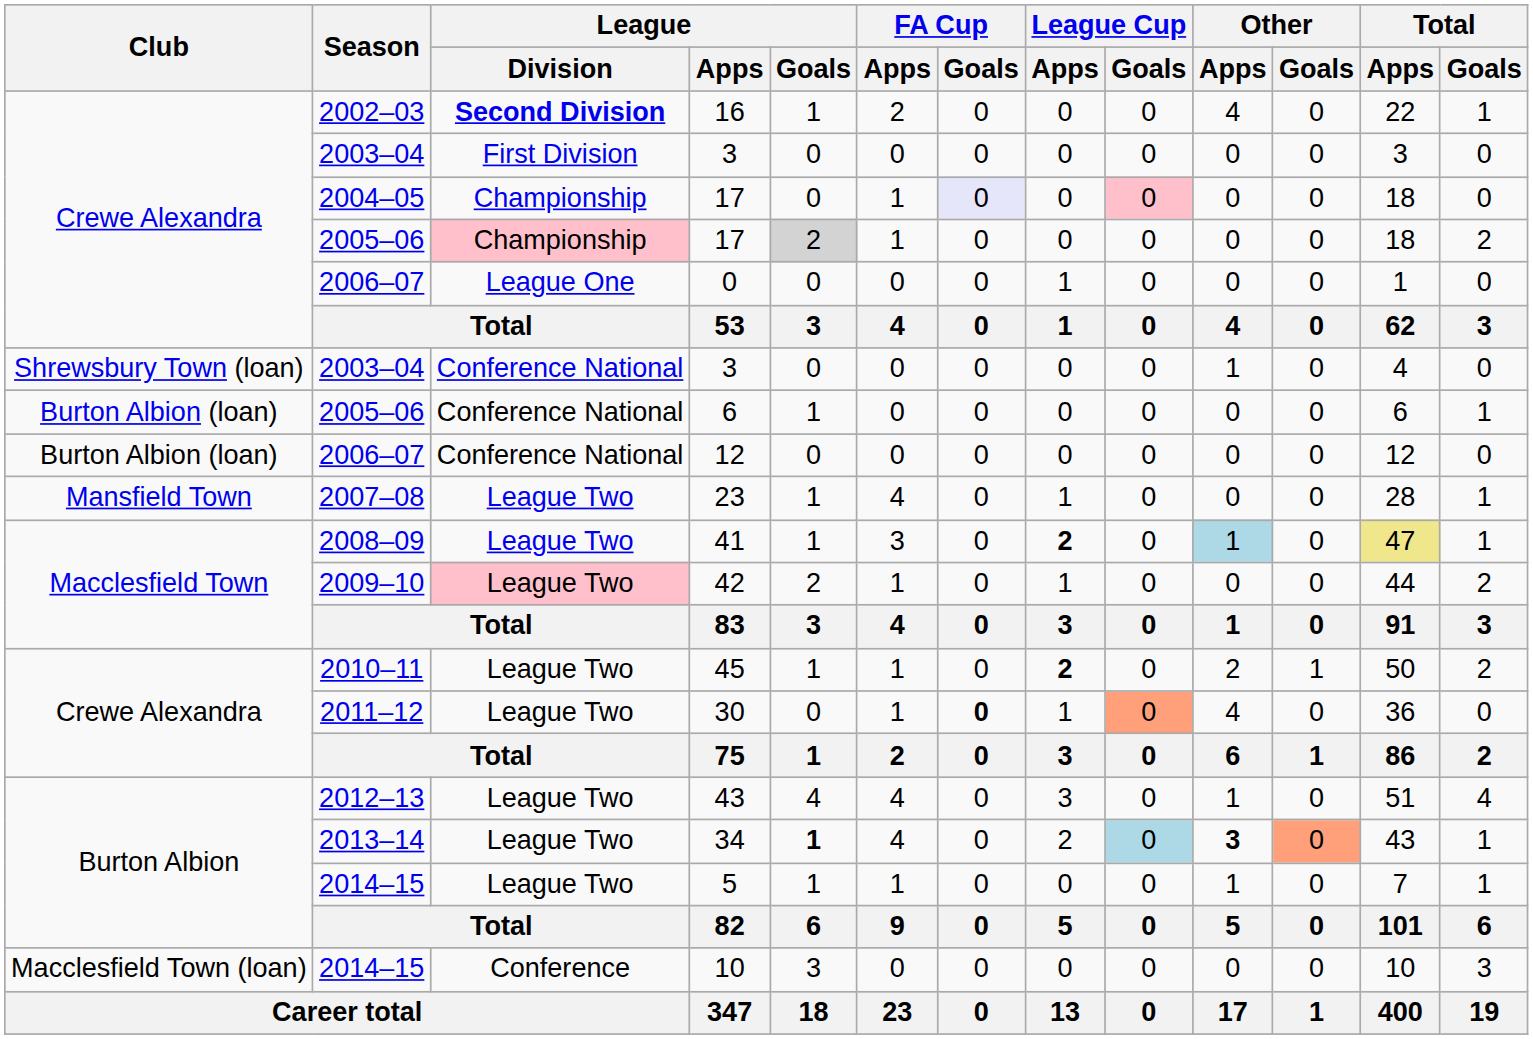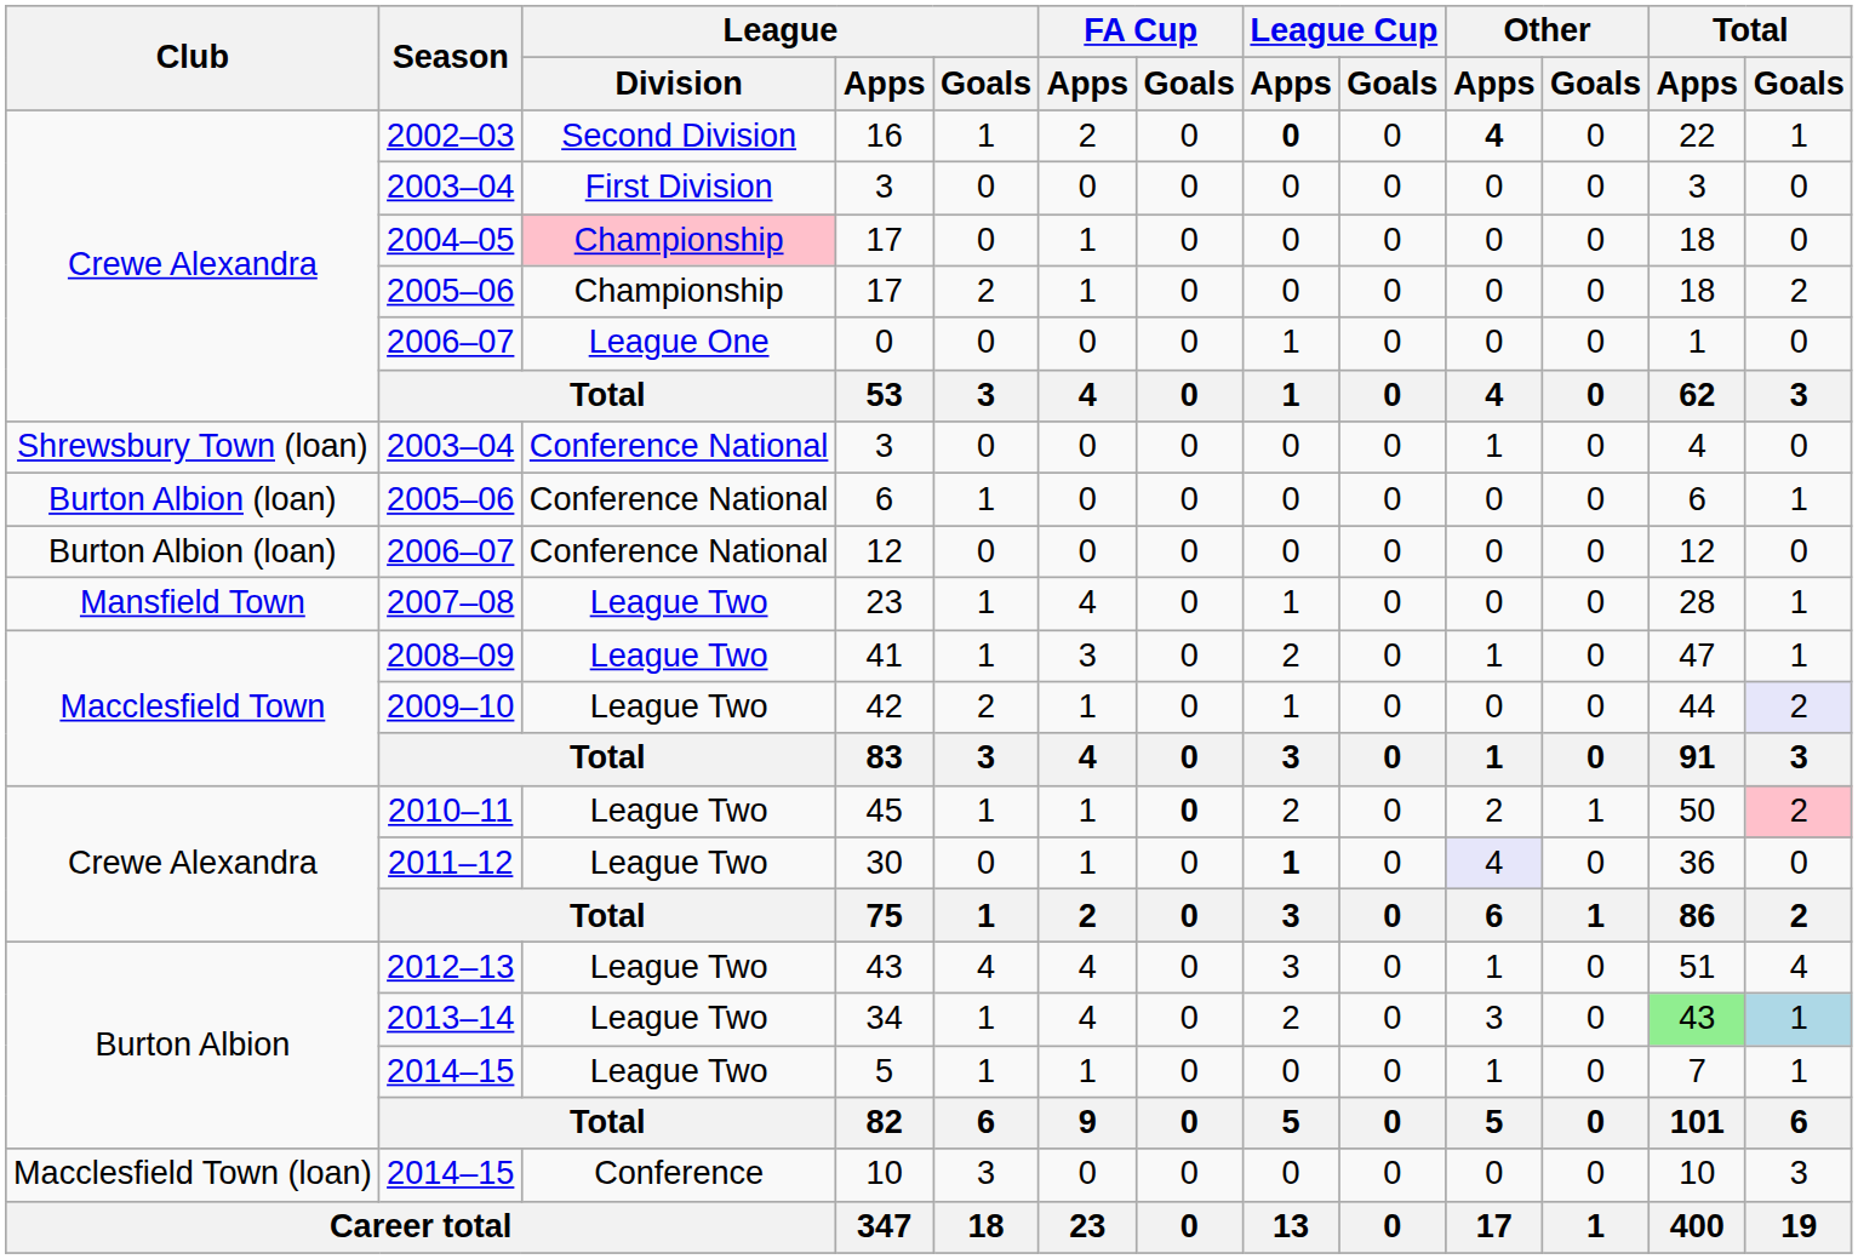16 | League / Division: bold -> normal
16 | League Cup / Apps: normal -> bold
16 | Other / Apps: normal -> bold
2004–05 / 17 | League / Division: no background -> pink background
2004–05 / 17 | FA Cup / Goals: lavender background -> no background
2004–05 / 17 | League Cup / Goals: pink background -> no background
2005–06 / 17 | League / Division: pink background -> no background
2005–06 / 17 | League / Goals: lightgrey background -> no background
41 | League Cup / Apps: bold -> normal
41 | Other / Apps: lightblue background -> no background
41 | Total / Apps: khaki background -> no background
42 | League / Division: pink background -> no background
42 | Total / Goals: no background -> lavender background
45 | FA Cup / Goals: normal -> bold
45 | League Cup / Apps: bold -> normal
45 | Total / Goals: no background -> pink background
30 | FA Cup / Goals: bold -> normal
30 | League Cup / Apps: normal -> bold
30 | League Cup / Goals: lightsalmon background -> no background
30 | Other / Apps: no background -> lavender background
34 | League / Goals: bold -> normal
34 | League Cup / Goals: lightblue background -> no background
34 | Other / Apps: bold -> normal
34 | Other / Goals: lightsalmon background -> no background
34 | Total / Apps: no background -> lightgreen background
34 | Total / Goals: no background -> lightblue background
